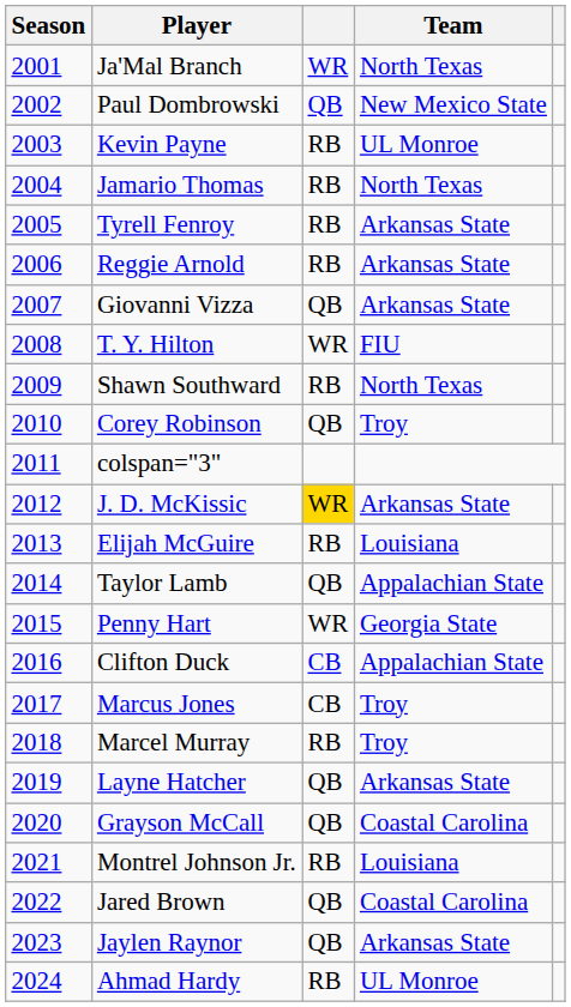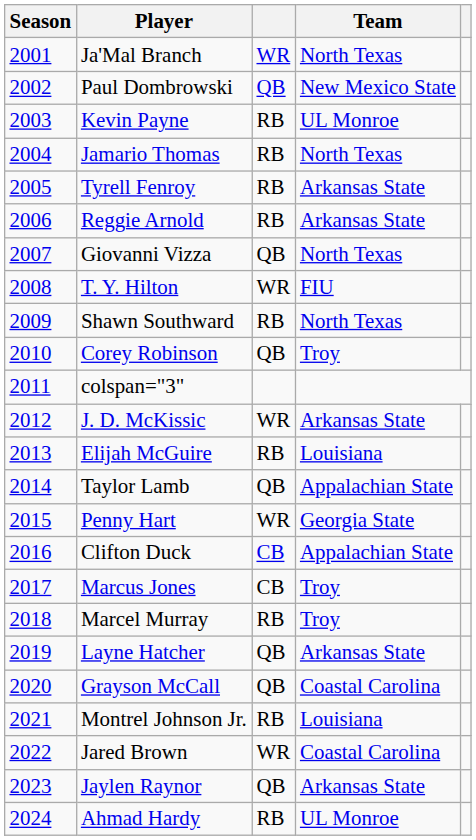Giovanni Vizza | Team: Arkansas State -> North Texas
J. D. McKissic | column 3: gold background -> no background
Jared Brown | column 3: QB -> WR
